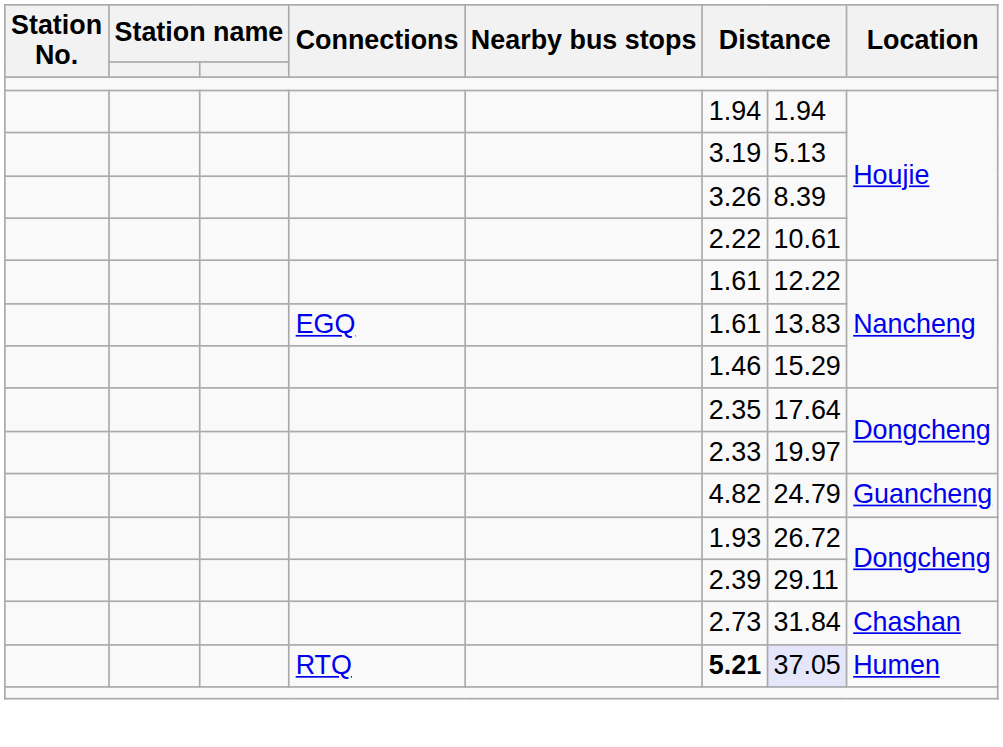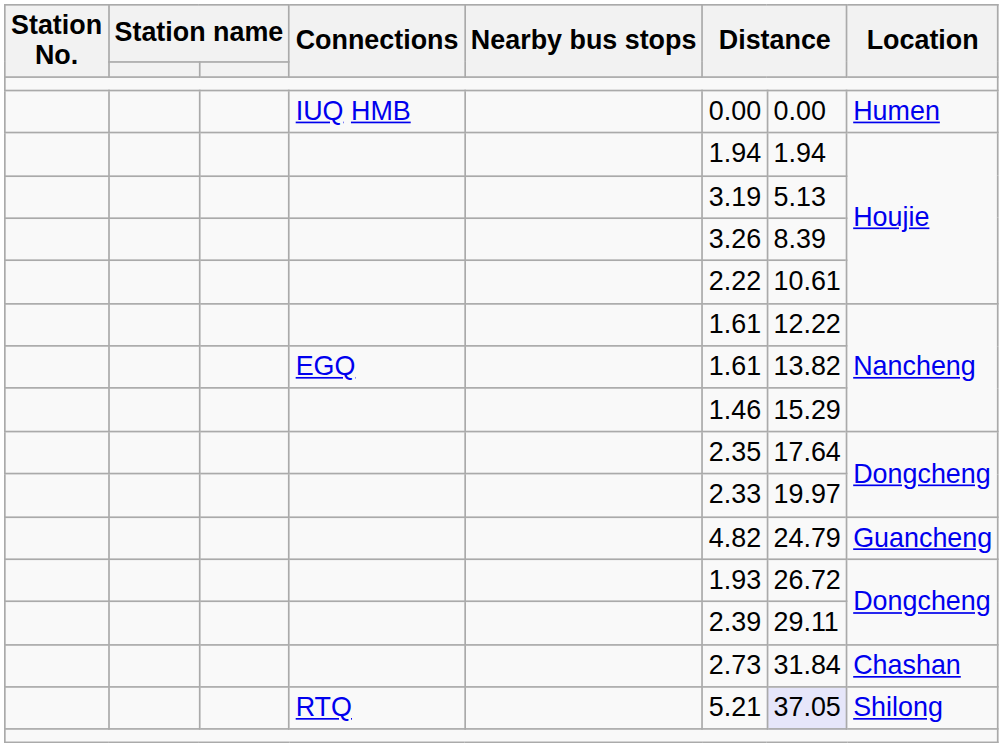+ row: IUQ HMB | 0.00 | 0.00 | Humen
EGQ | column 7: 13.83 -> 13.82
RTQ | column 6: bold -> normal
RTQ | Location: Humen -> Shilong
